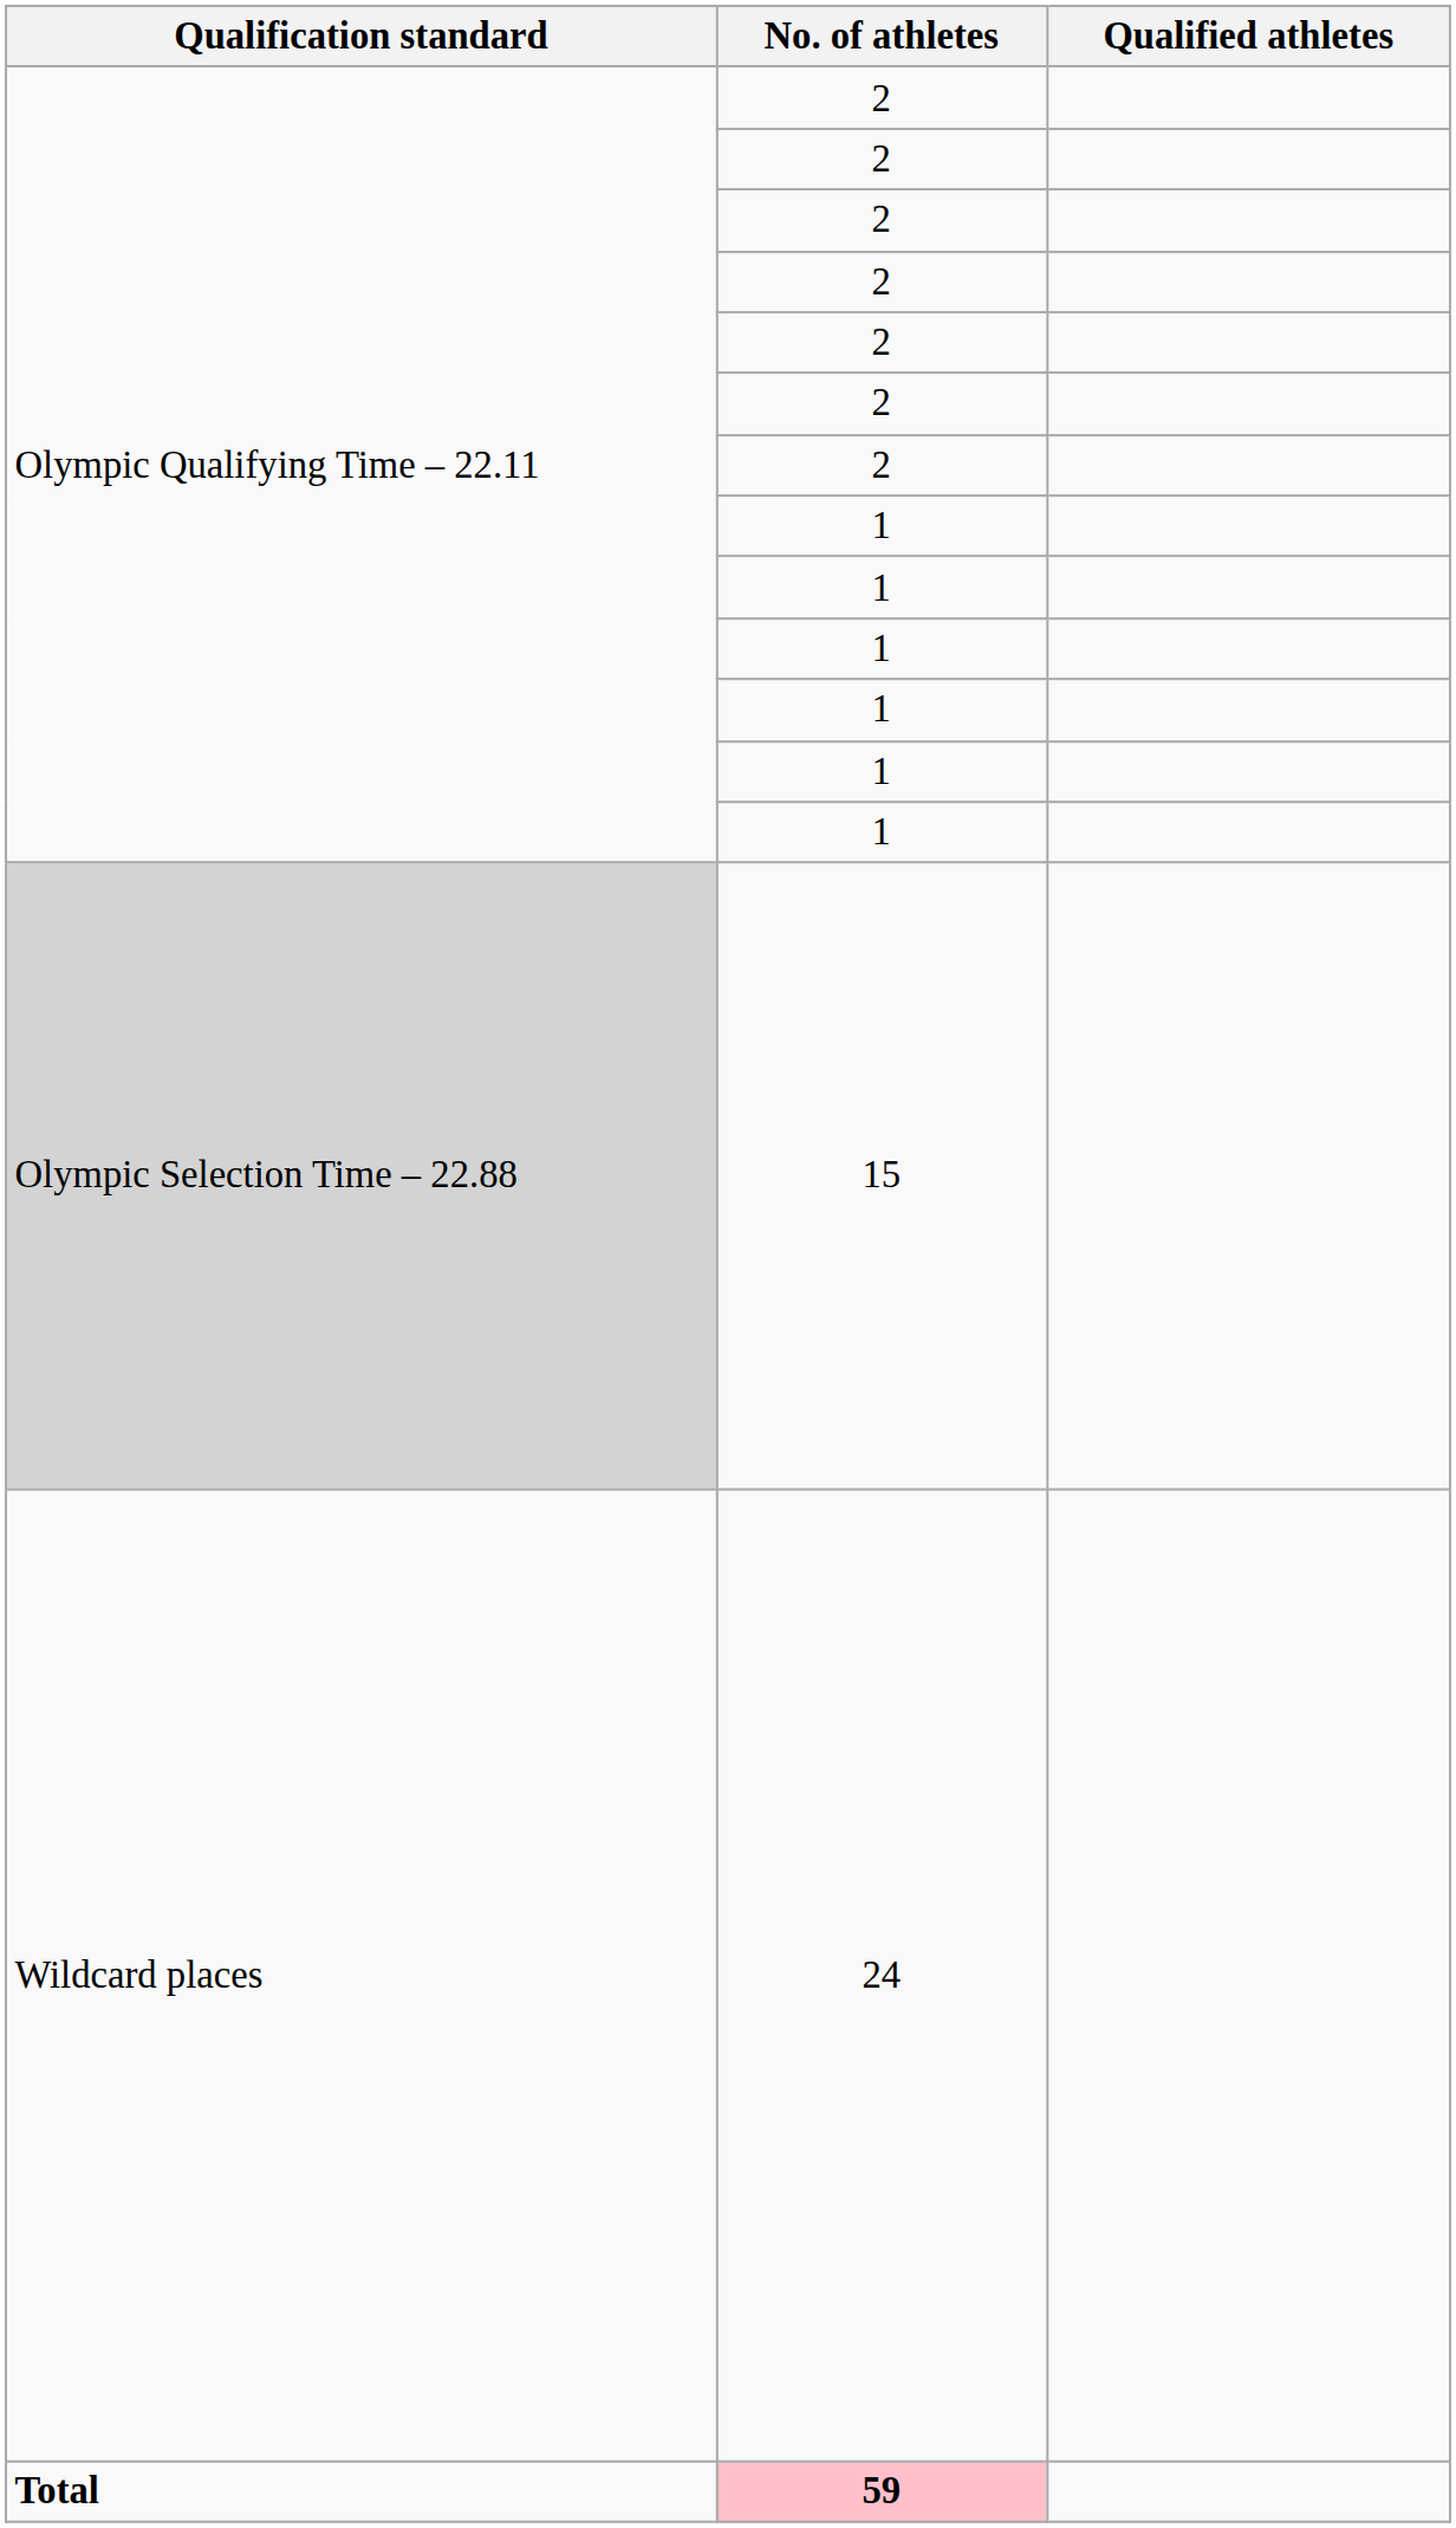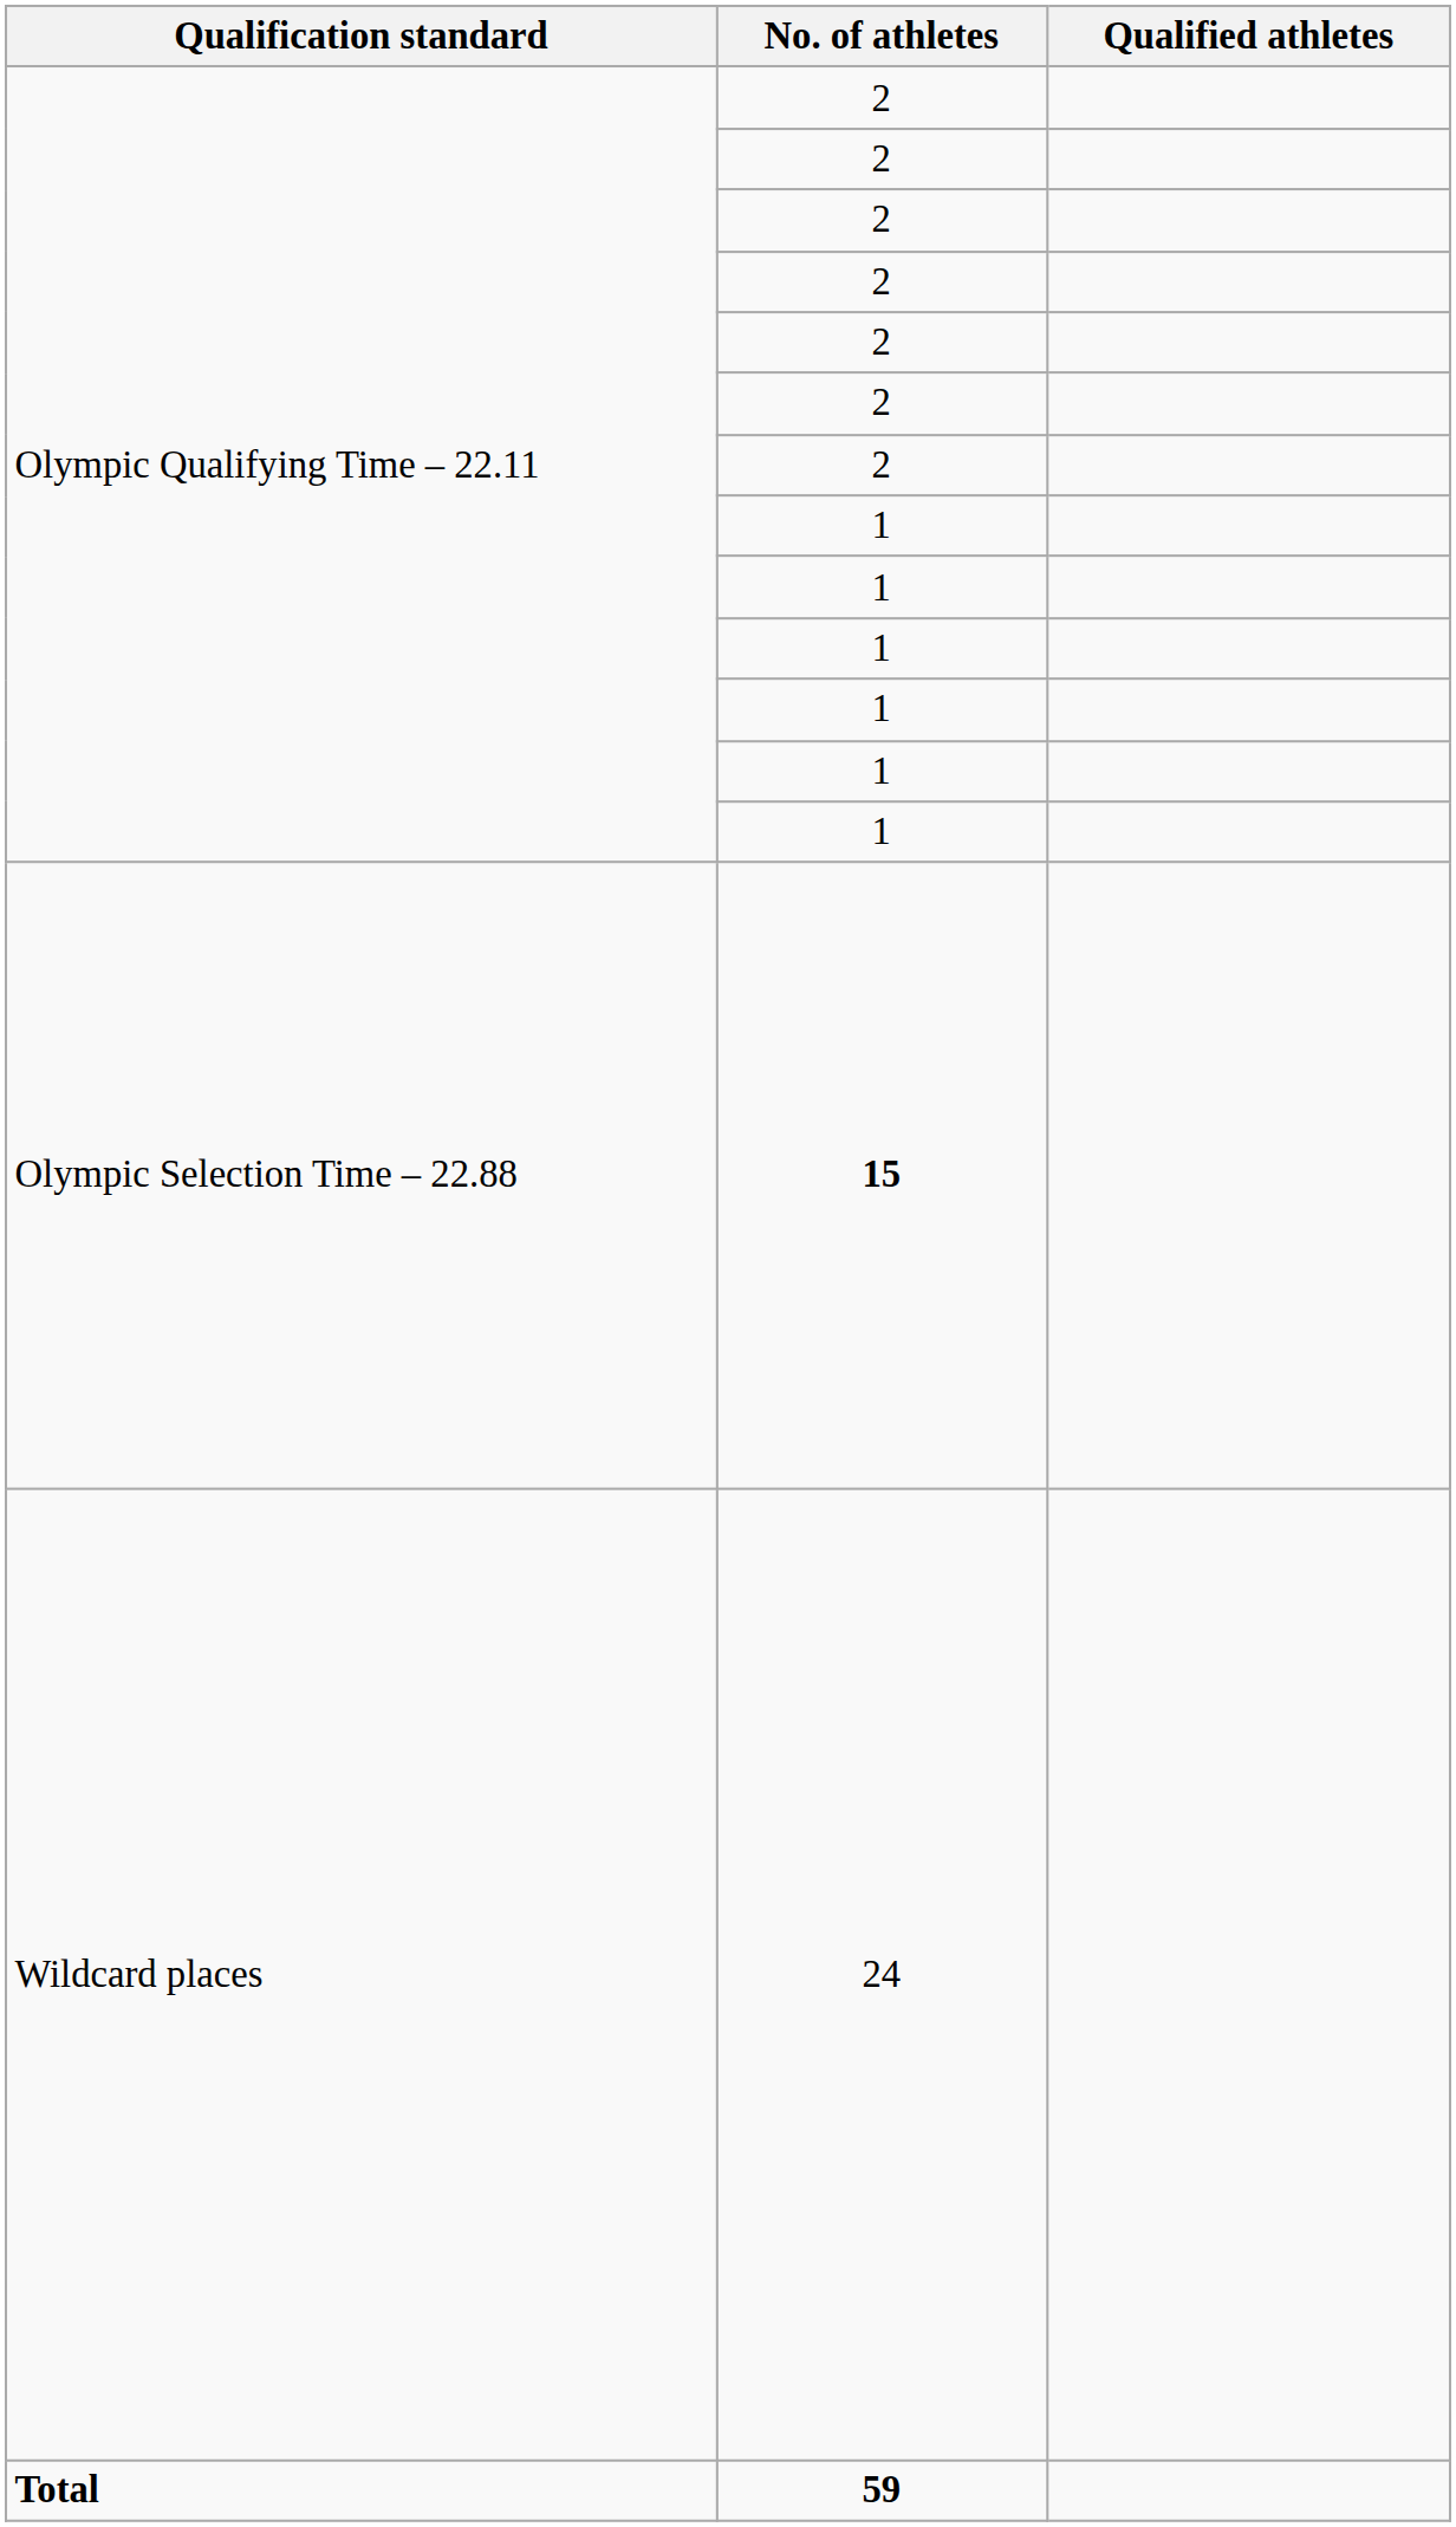15 | Qualification standard: lightgrey background -> no background
15 | No. of athletes: normal -> bold
59 | No. of athletes: pink background -> no background
